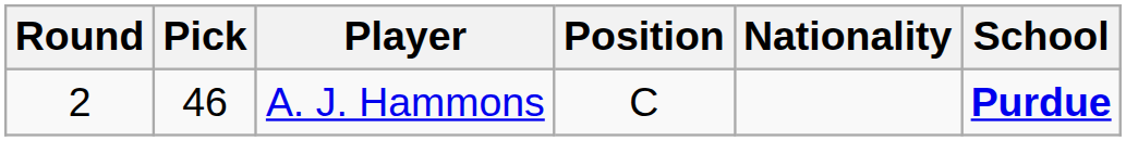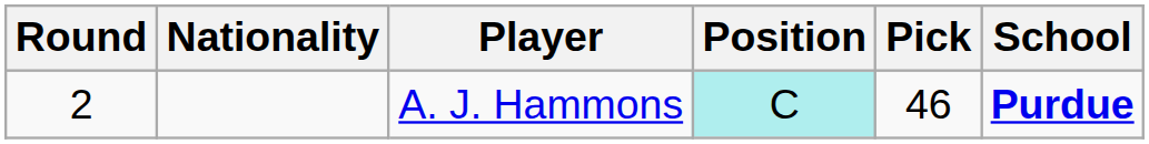columns swapped: Pick <-> Nationality
A. J. Hammons | Position: no background -> paleturquoise background
